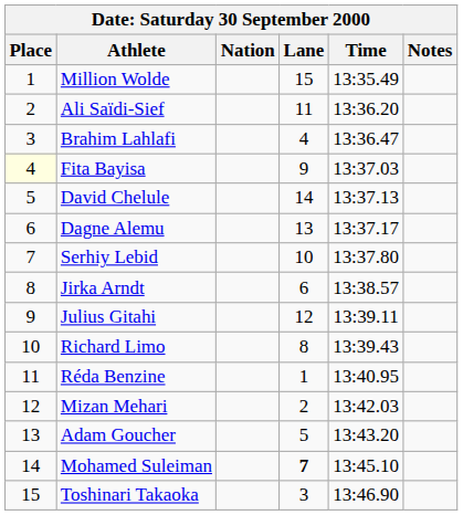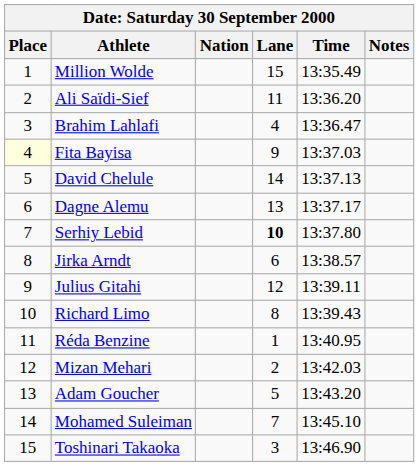Serhiy Lebid | Lane: normal -> bold
Mohamed Suleiman | Lane: bold -> normal
